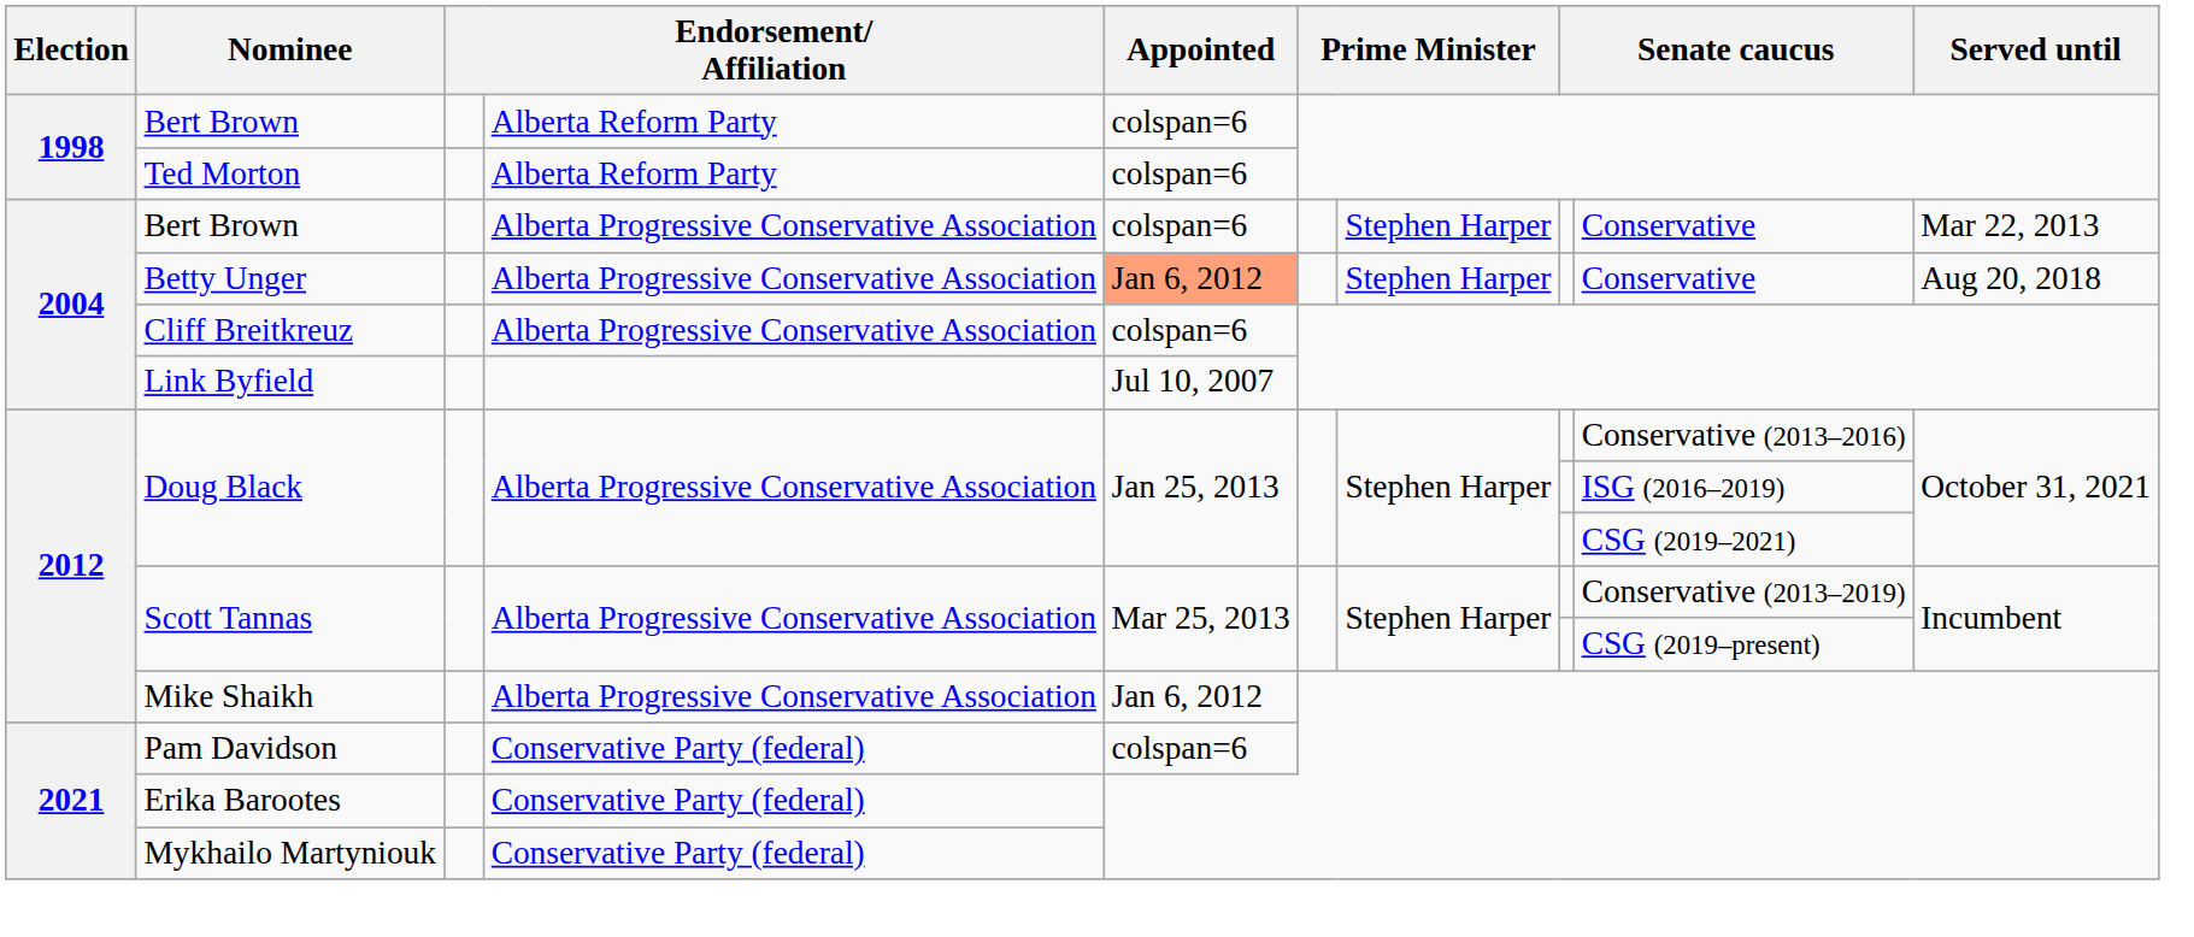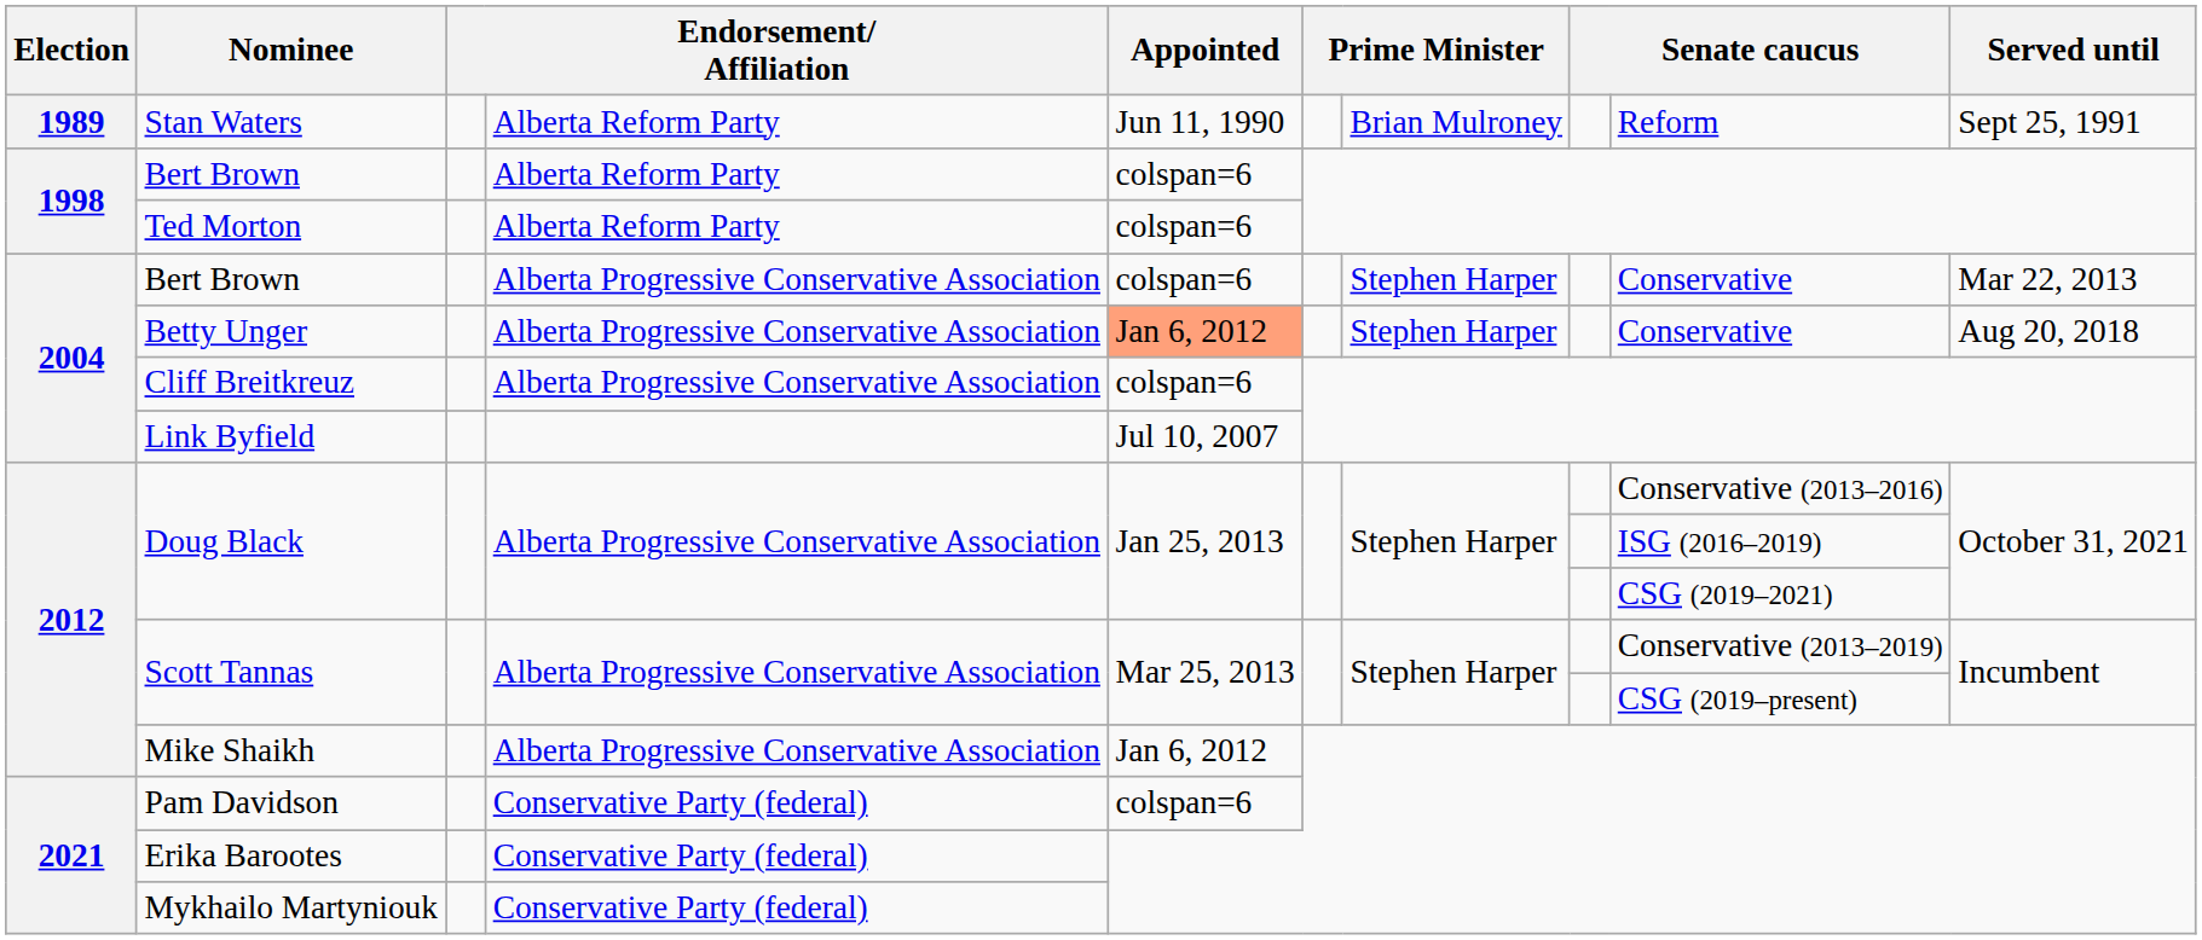+ row: 1989 | Stan Waters | Alberta Reform Party | Jun 11, 1990 | Brian Mulroney | Reform | Sept 25, 1991
